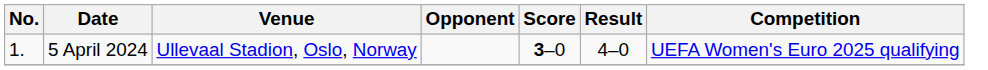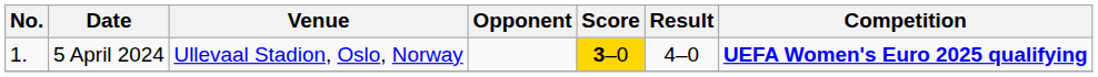5 April 2024 | Score: no background -> gold background
5 April 2024 | Competition: normal -> bold
